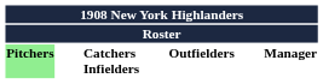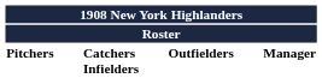Pitchers | column 1: lightgreen background -> no background
